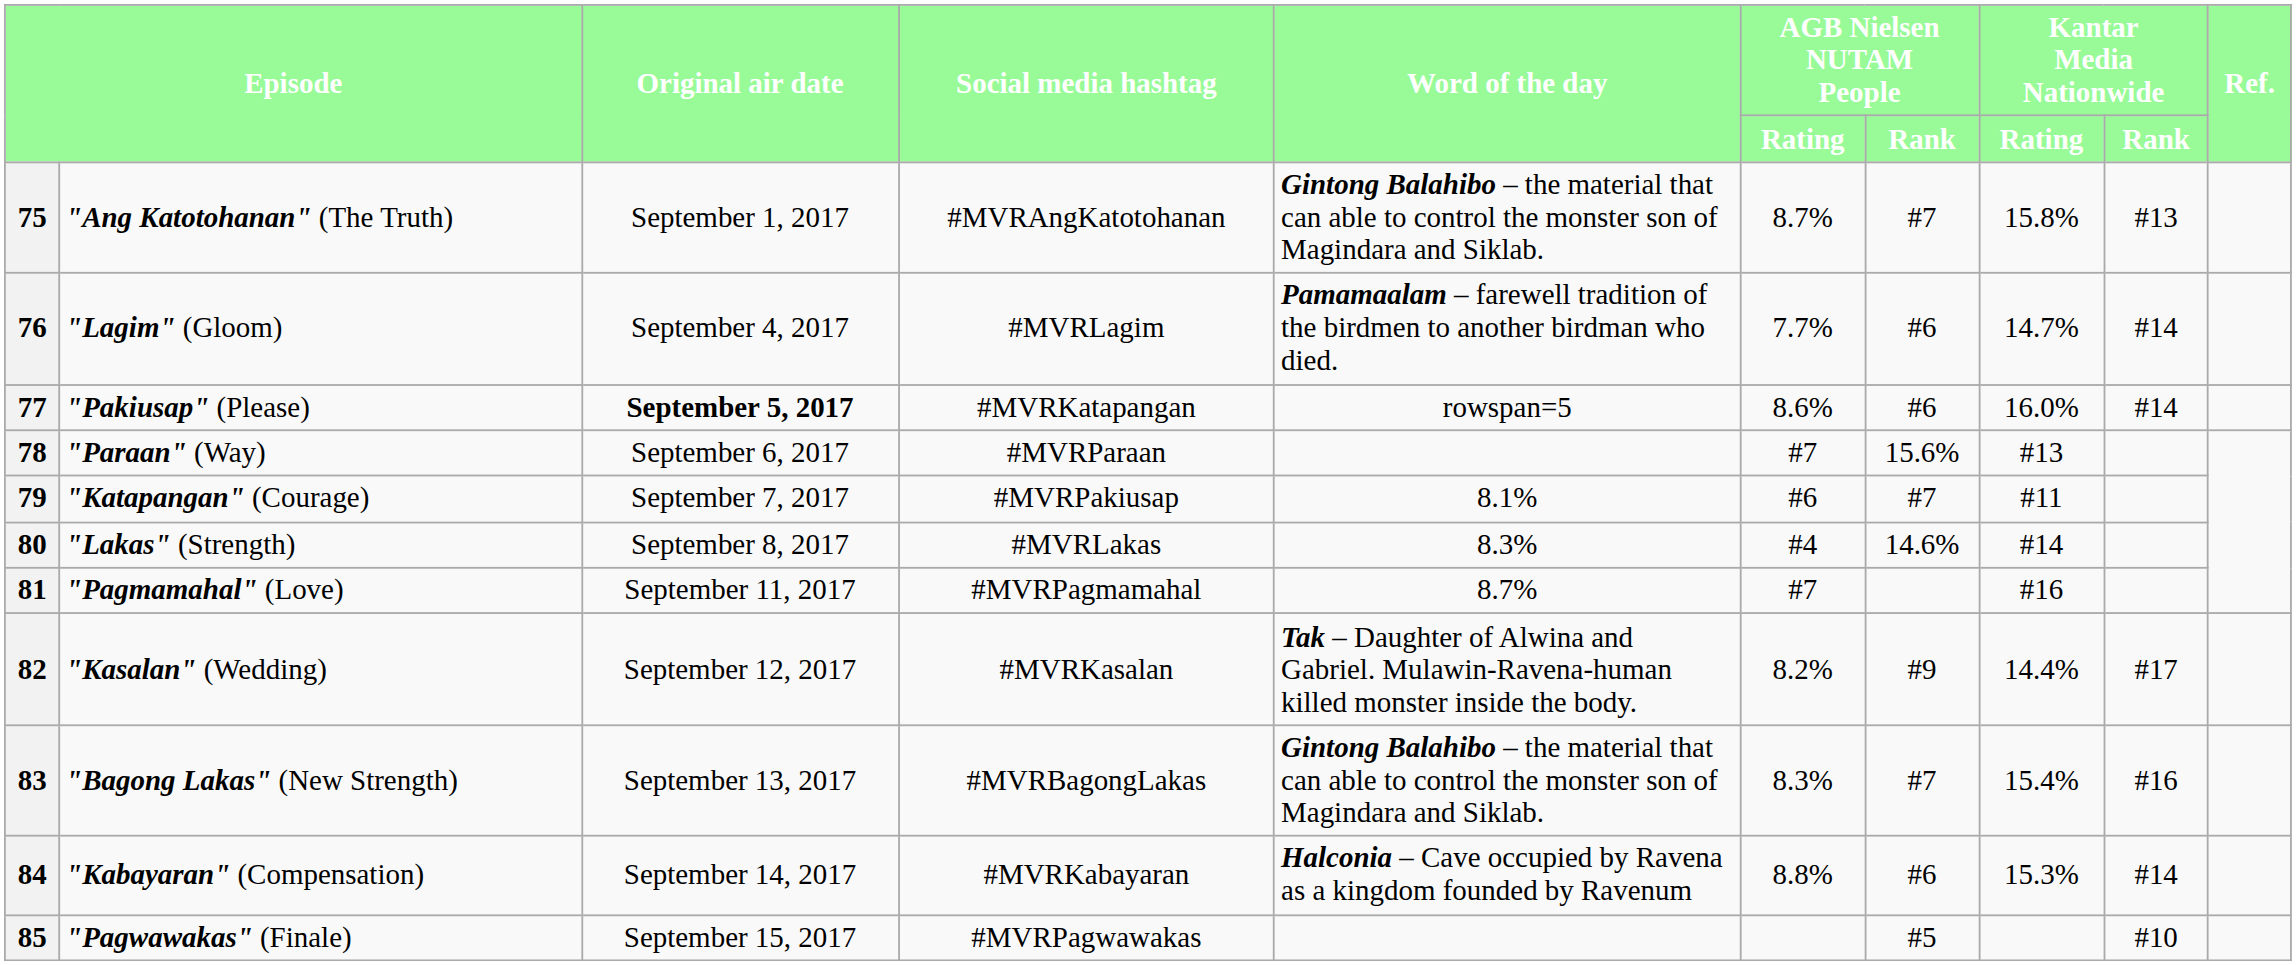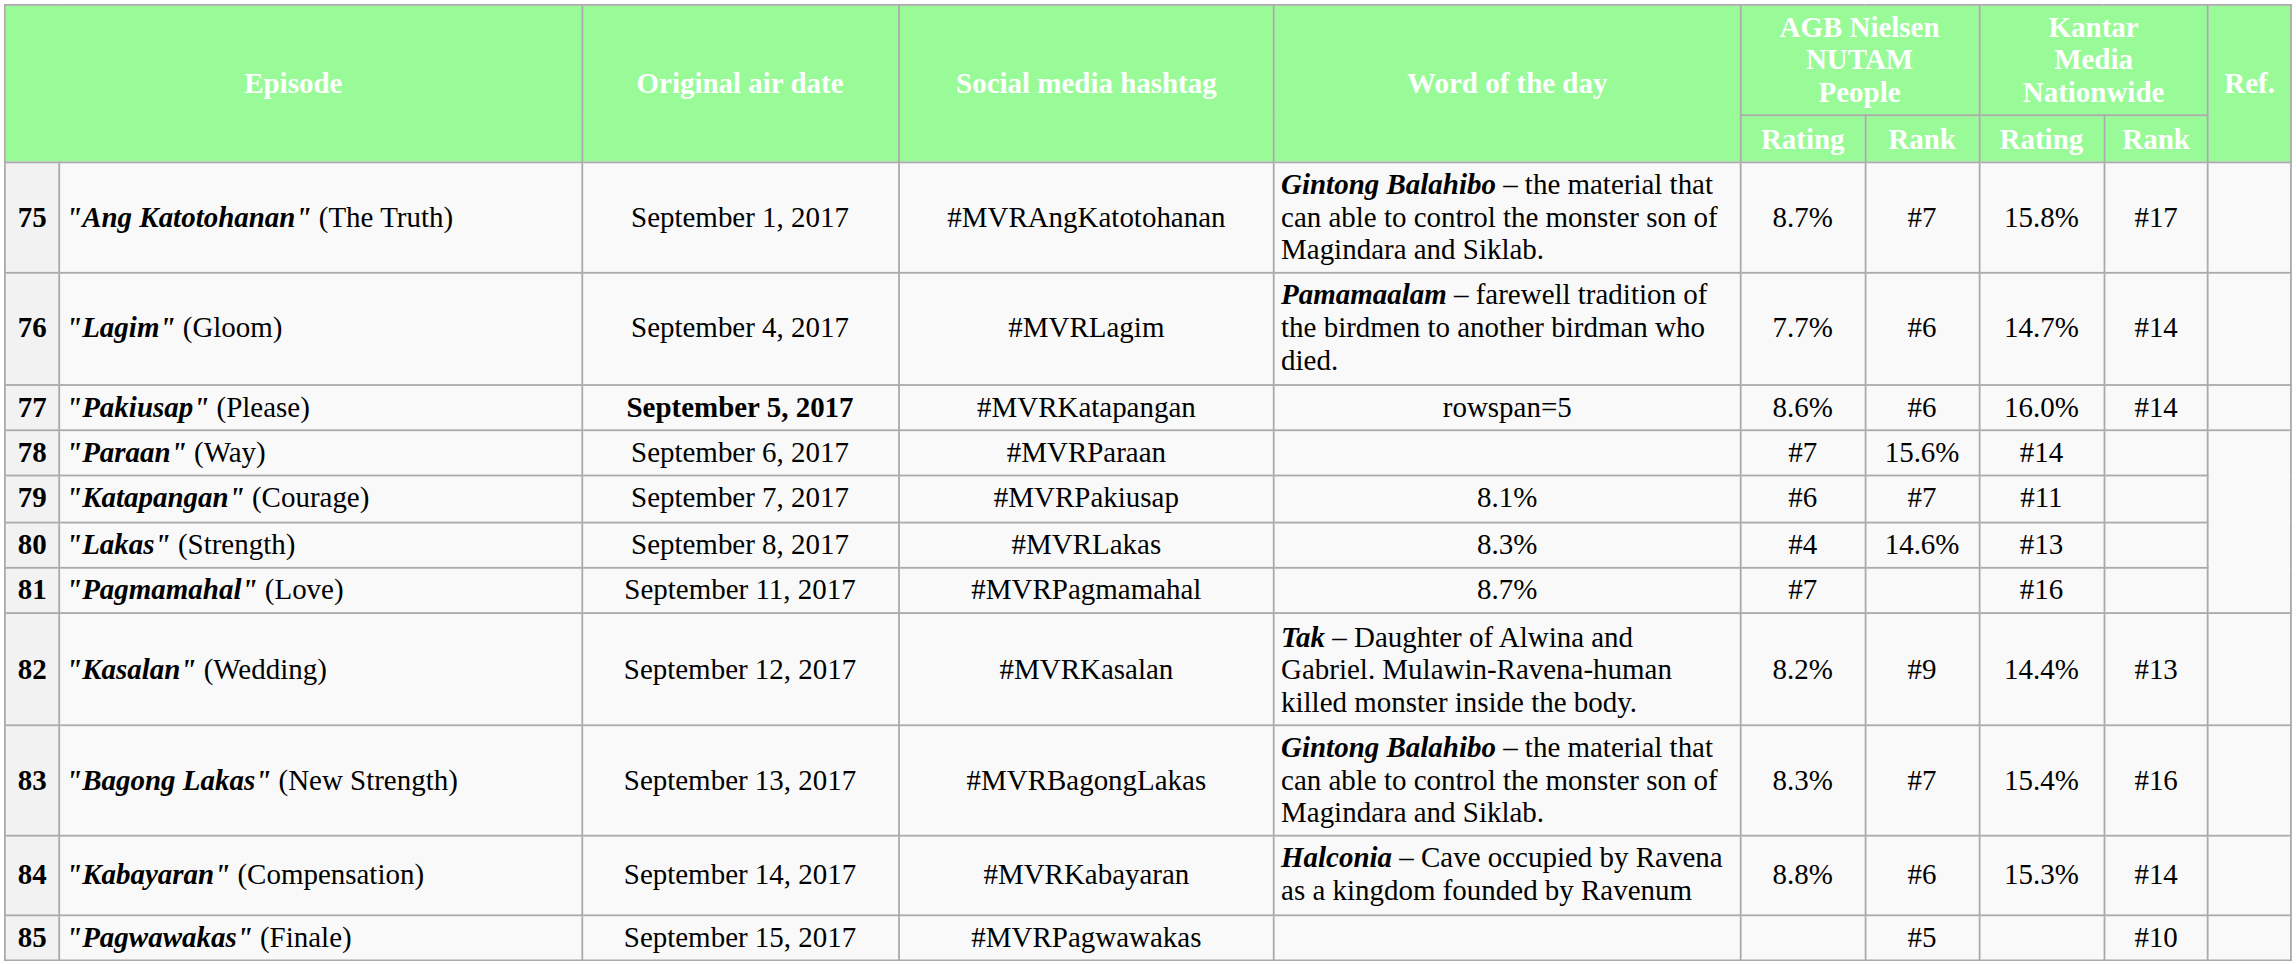75 | Kantar Media Nationwide / Rank: #13 -> #17
78 | Kantar Media Nationwide / Rating: #13 -> #14
80 | Kantar Media Nationwide / Rating: #14 -> #13
82 | Kantar Media Nationwide / Rank: #17 -> #13
